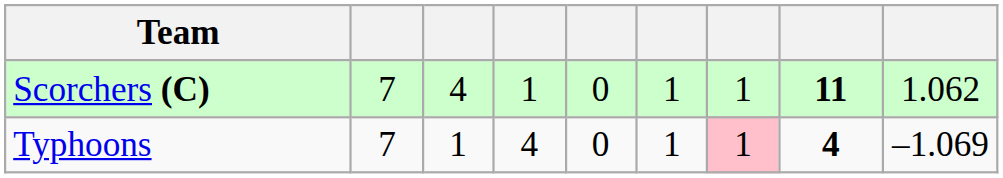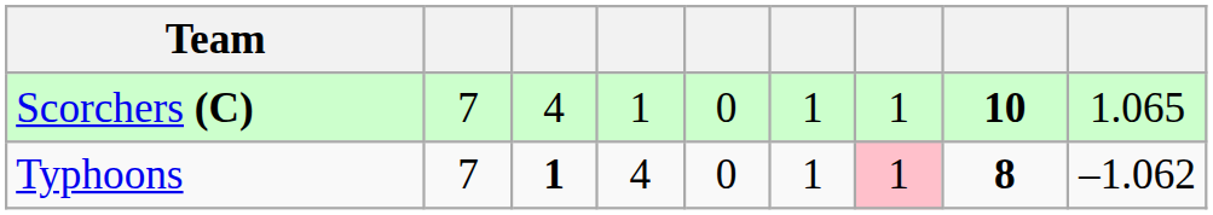Scorchers (C) | column 8: 11 -> 10
Scorchers (C) | column 9: 1.062 -> 1.065
Typhoons | column 3: normal -> bold
Typhoons | column 8: 4 -> 8
Typhoons | column 9: –1.069 -> –1.062
